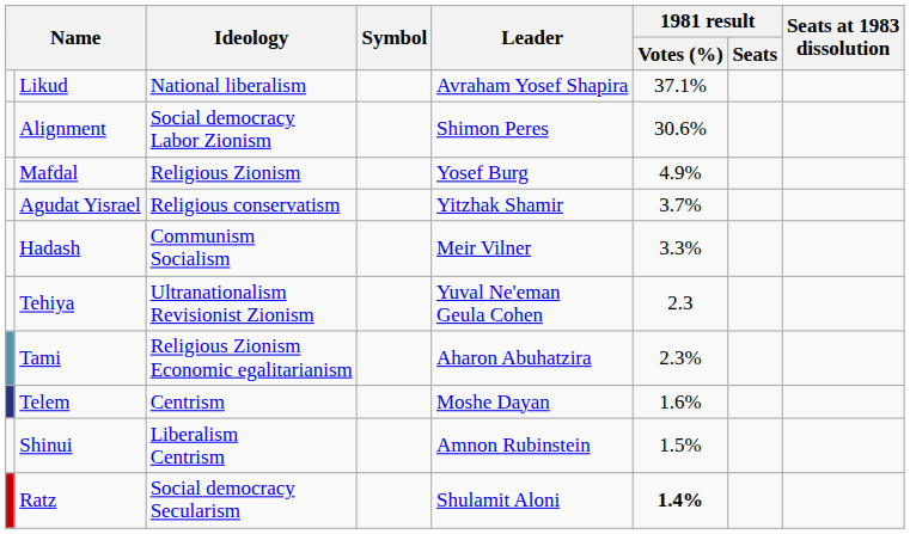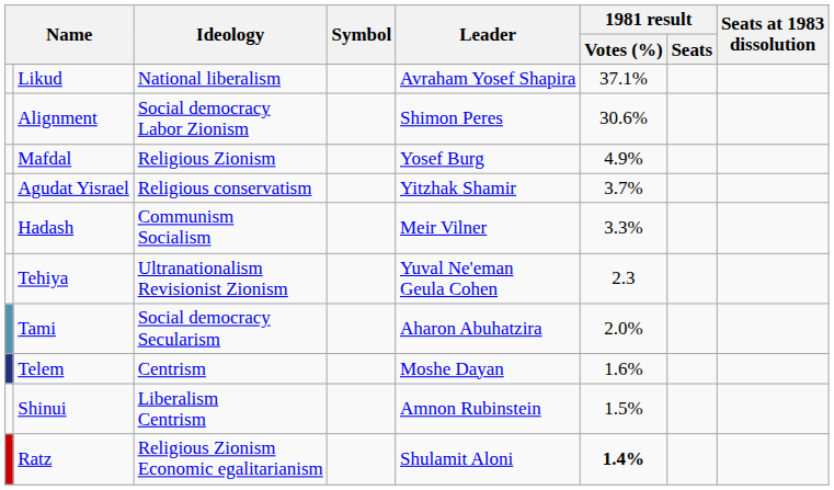Tami | Ideology: Religious Zionism Economic egalitarianism -> Social democracy Secularism
Tami | 1981 result / Votes (%): 2.3% -> 2.0%
Ratz | Ideology: Social democracy Secularism -> Religious Zionism Economic egalitarianism
